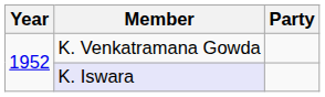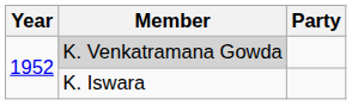K. Venkatramana Gowda | Member: no background -> lightgrey background
K. Iswara | Member: lavender background -> no background
